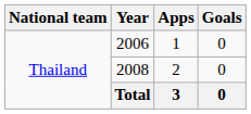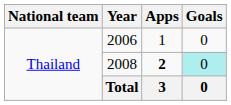2008 | Apps: normal -> bold
2008 | Goals: no background -> paleturquoise background
